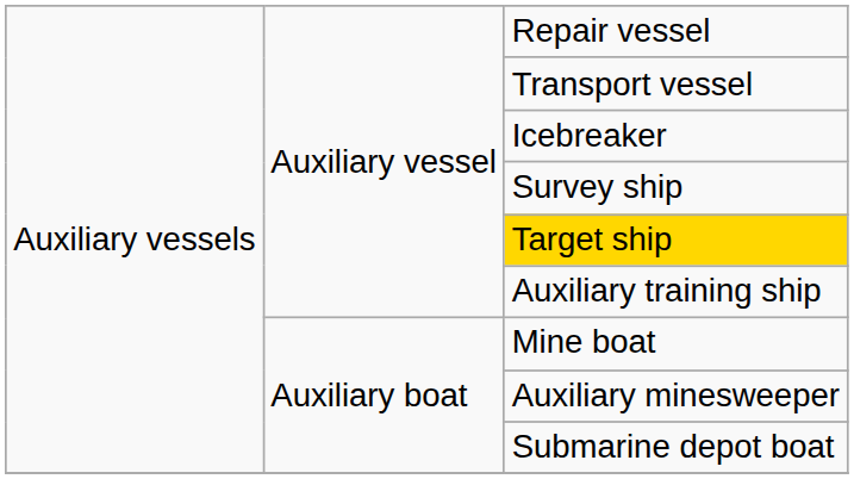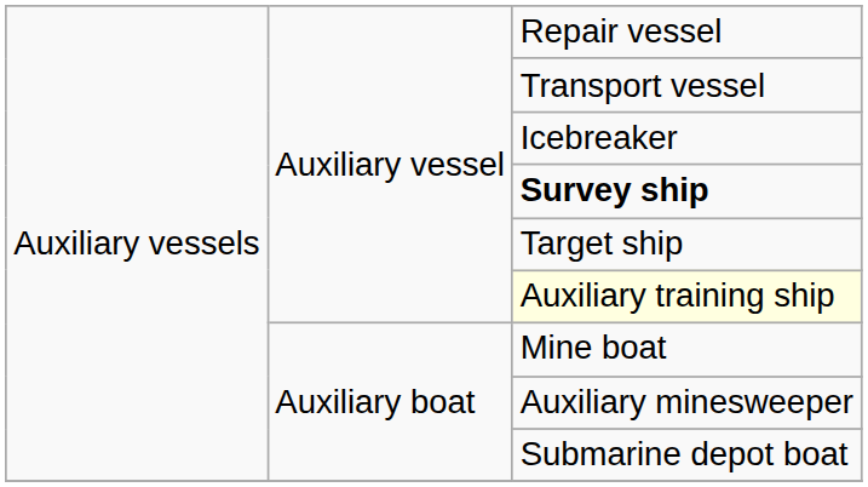Survey ship | column 3: normal -> bold
Target ship | column 3: gold background -> no background
Auxiliary training ship | column 3: no background -> lightyellow background
